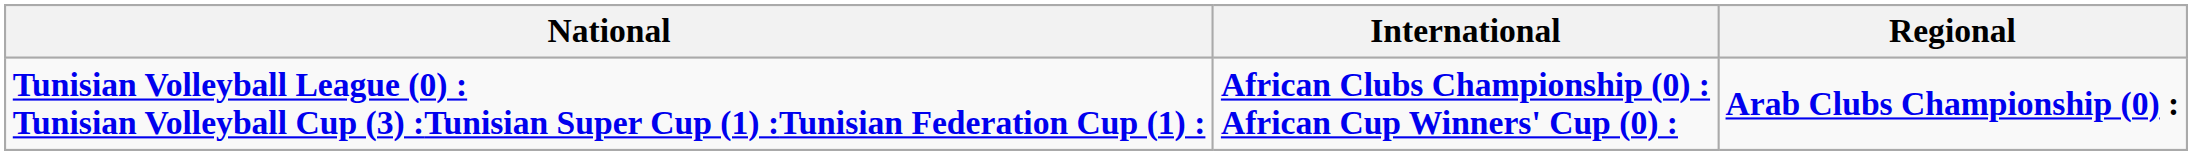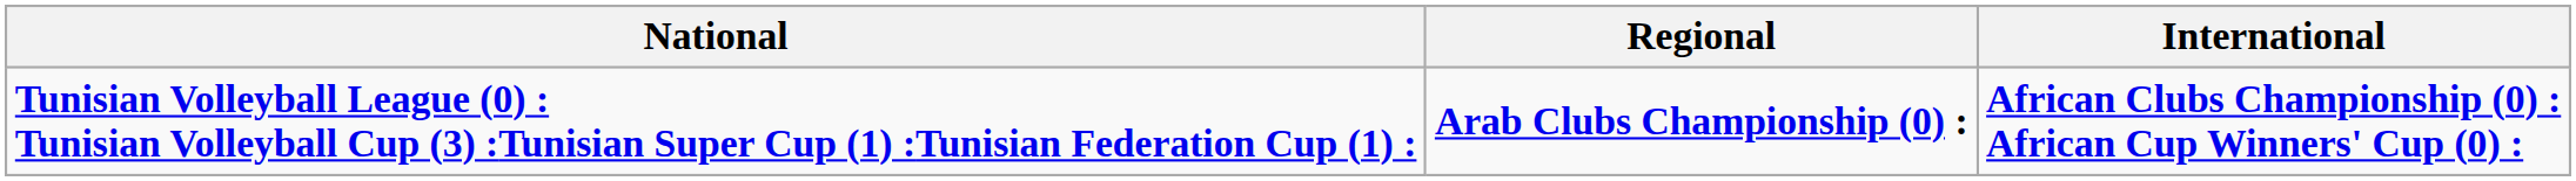columns swapped: International <-> Regional
